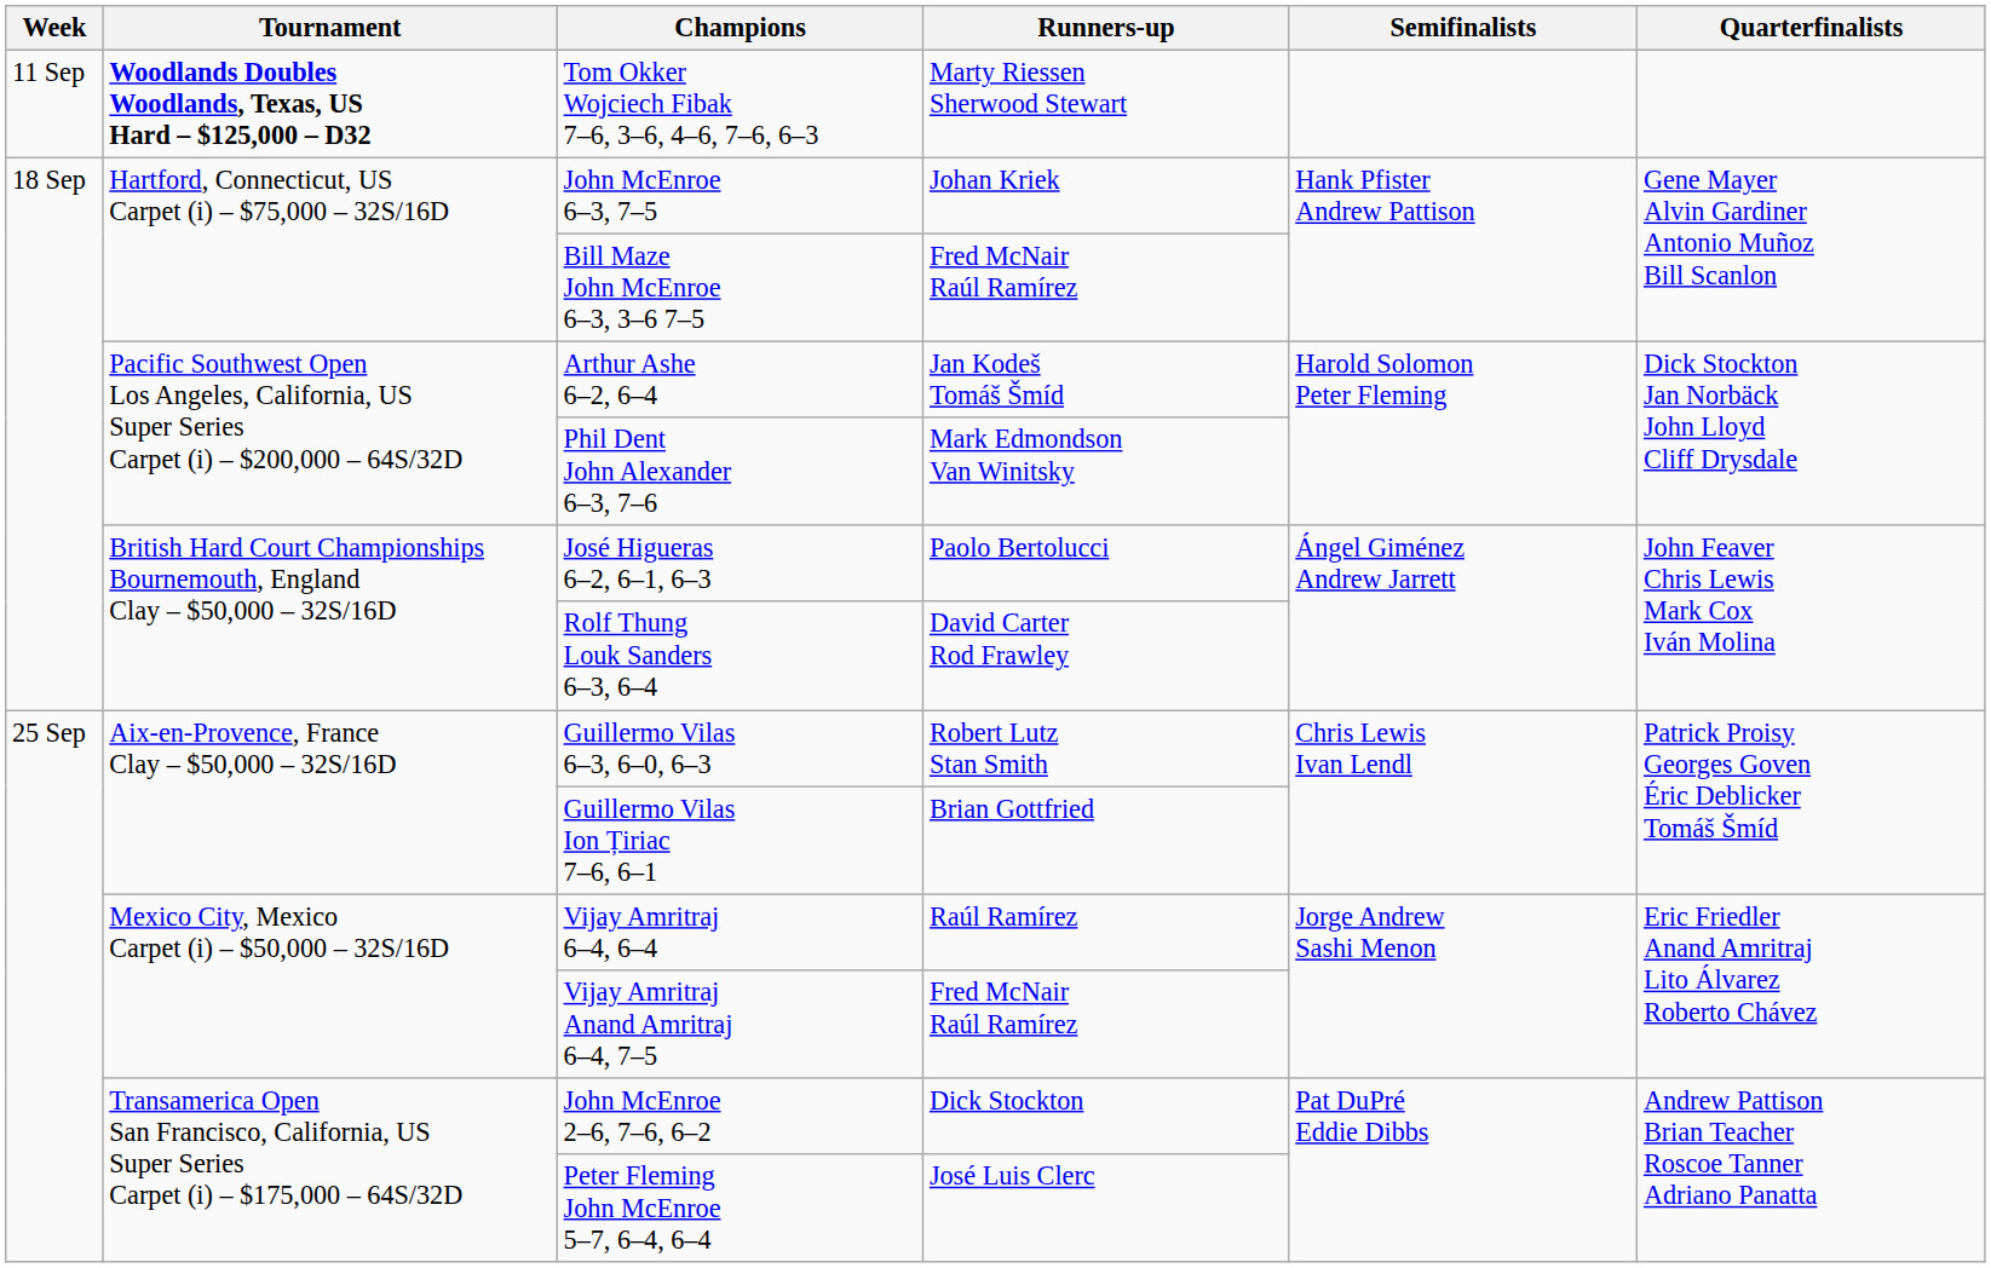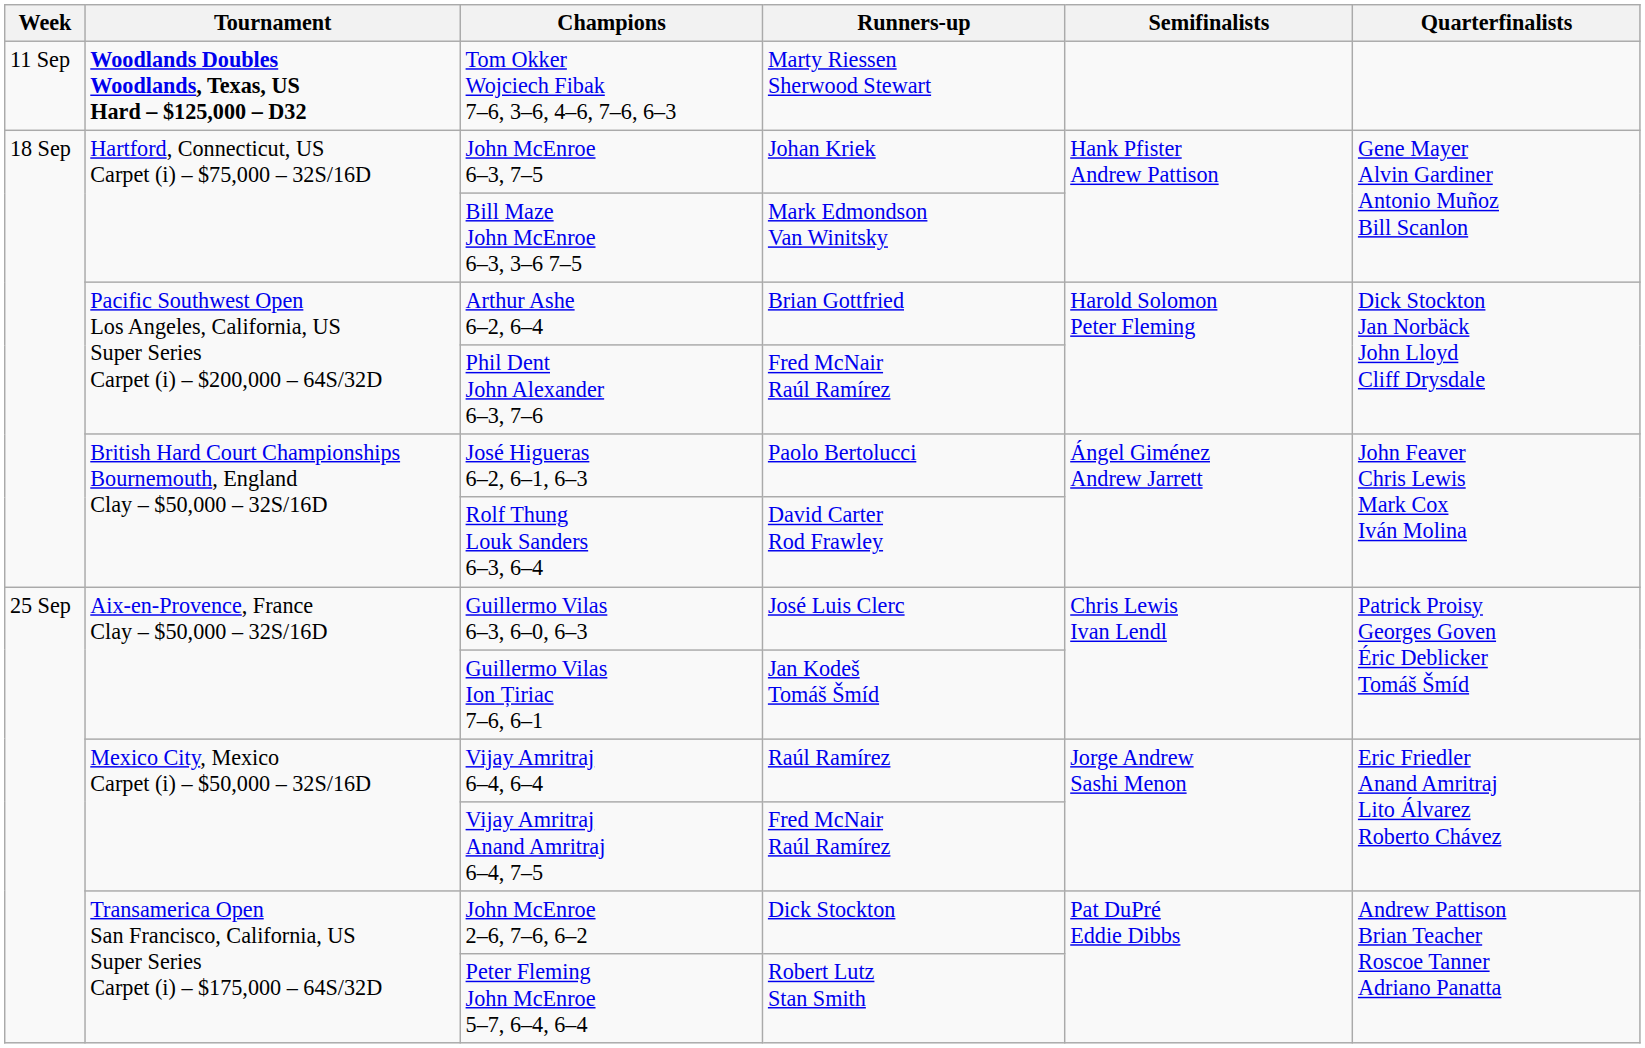Bill Maze John McEnroe 6–3, 3–6 7–5 | Runners-up: Fred McNair Raúl Ramírez -> Mark Edmondson Van Winitsky
Arthur Ashe 6–2, 6–4 | Runners-up: Jan Kodeš Tomáš Šmíd -> Brian Gottfried
Phil Dent John Alexander 6–3, 7–6 | Runners-up: Mark Edmondson Van Winitsky -> Fred McNair Raúl Ramírez
Guillermo Vilas 6–3, 6–0, 6–3 | Runners-up: Robert Lutz Stan Smith -> José Luis Clerc
Guillermo Vilas Ion Țiriac 7–6, 6–1 | Runners-up: Brian Gottfried -> Jan Kodeš Tomáš Šmíd
Peter Fleming John McEnroe 5–7, 6–4, 6–4 | Runners-up: José Luis Clerc -> Robert Lutz Stan Smith
